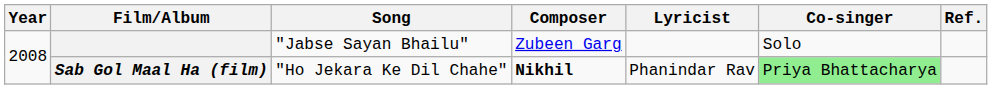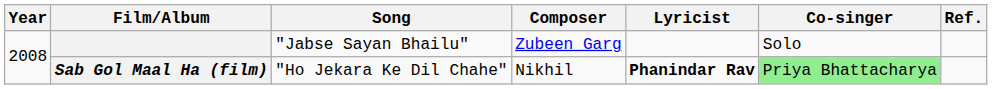Sab Gol Maal Ha (film) | Composer: bold -> normal
Sab Gol Maal Ha (film) | Lyricist: normal -> bold
